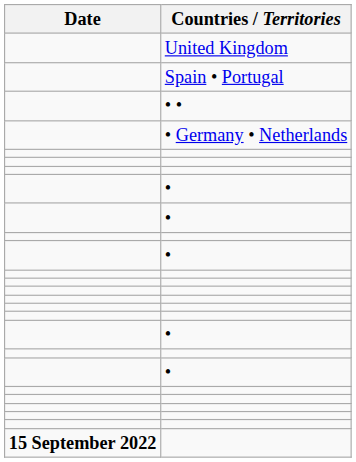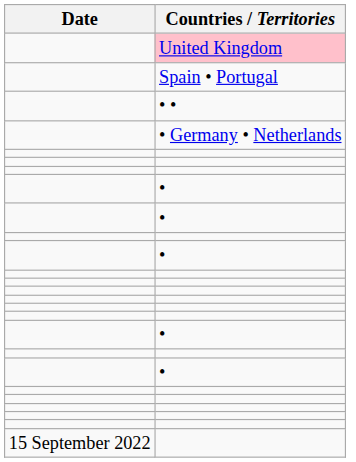row 2 | Countries / Territories: no background -> pink background
row 27 | Date: bold -> normal
